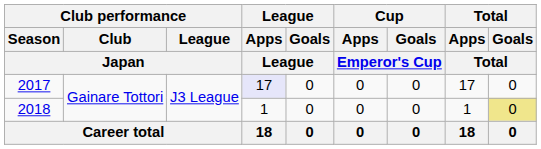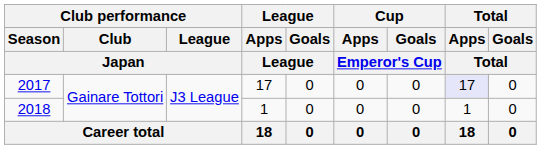2017 | League / Apps / League: lavender background -> no background
2017 | Total / Apps / Total: no background -> lavender background
2018 | Total / Goals / Total: khaki background -> no background
